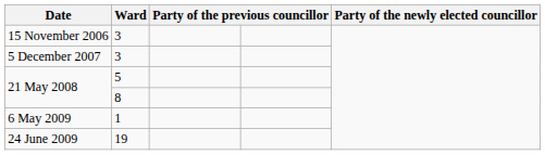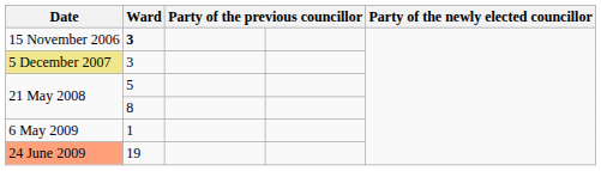15 November 2006 | Ward: normal -> bold
5 December 2007 | Date: no background -> khaki background
24 June 2009 | Date: no background -> lightsalmon background
